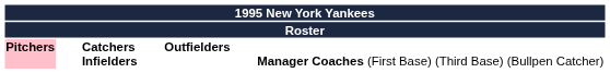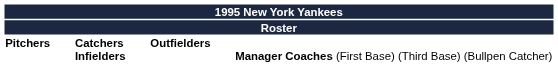Pitchers | column 1: pink background -> no background
